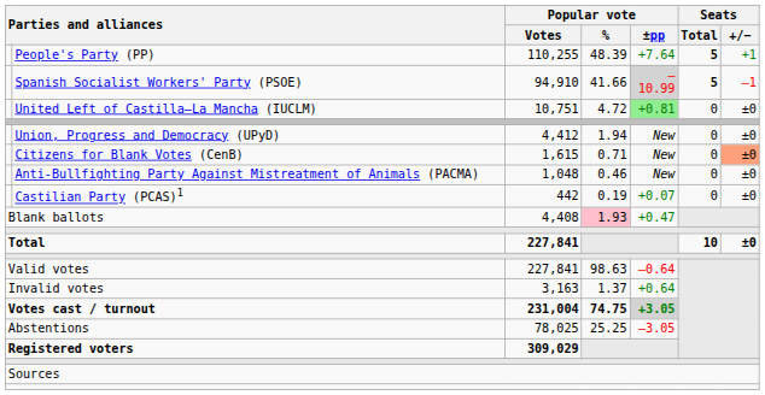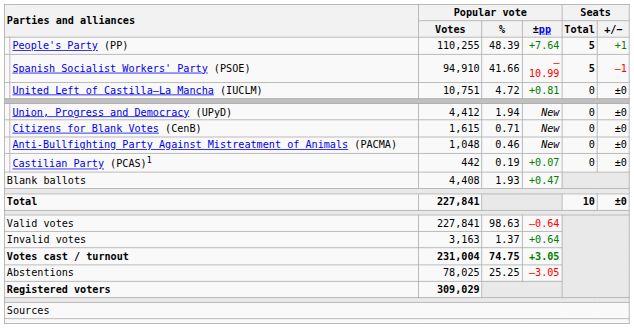Spanish Socialist Workers' Party (PSOE) | Popular vote / ±pp: lightgrey background -> no background
United Left of Castilla–La Mancha (IUCLM) | Popular vote / ±pp: lightgreen background -> no background
Citizens for Blank Votes (CenB) | Seats / +/−: lightsalmon background -> no background
Blank ballots | Popular vote / %: pink background -> no background
Votes cast / turnout | Popular vote / ±pp: lightgrey background -> no background
